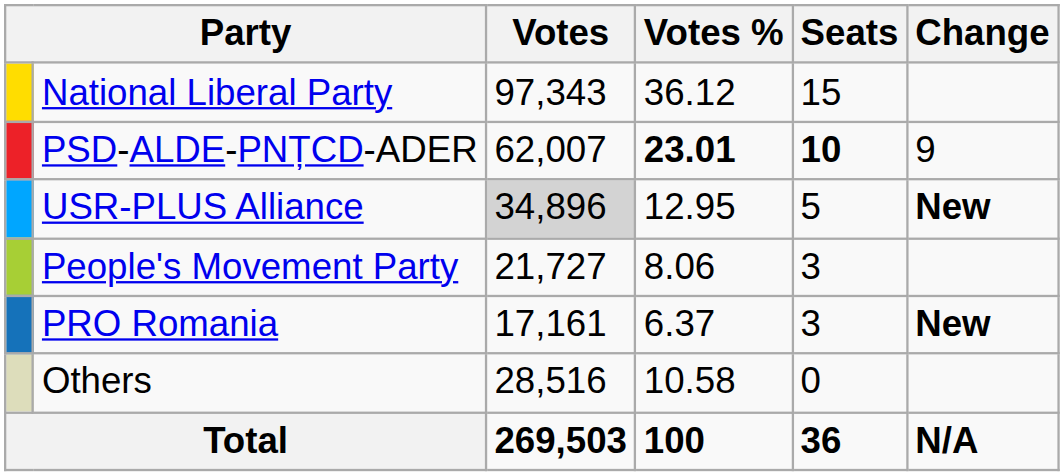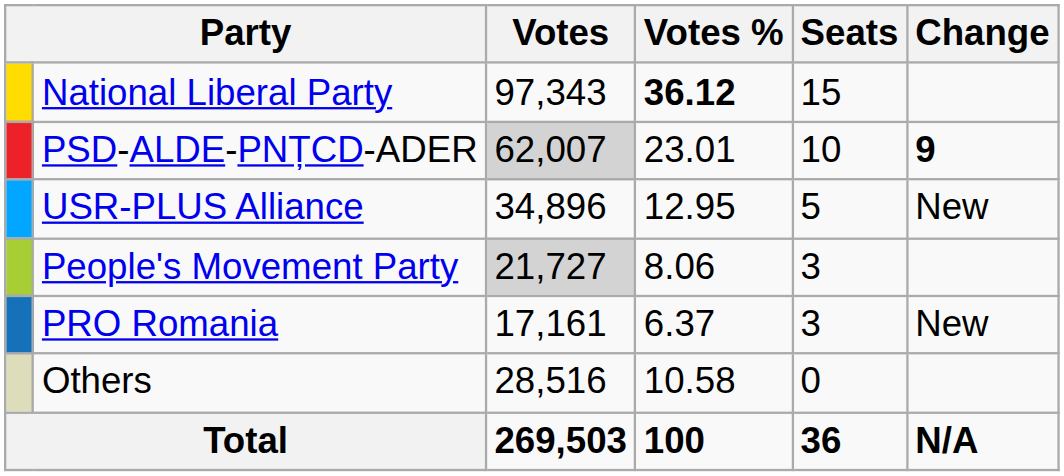National Liberal Party | Votes %: normal -> bold
PSD-ALDE-PNȚCD-ADER | Votes: no background -> lightgrey background
PSD-ALDE-PNȚCD-ADER | Votes %: bold -> normal
PSD-ALDE-PNȚCD-ADER | Seats: bold -> normal
PSD-ALDE-PNȚCD-ADER | Change: normal -> bold
USR-PLUS Alliance | Votes: lightgrey background -> no background
USR-PLUS Alliance | Change: bold -> normal
People's Movement Party | Votes: no background -> lightgrey background
PRO Romania | Change: bold -> normal
